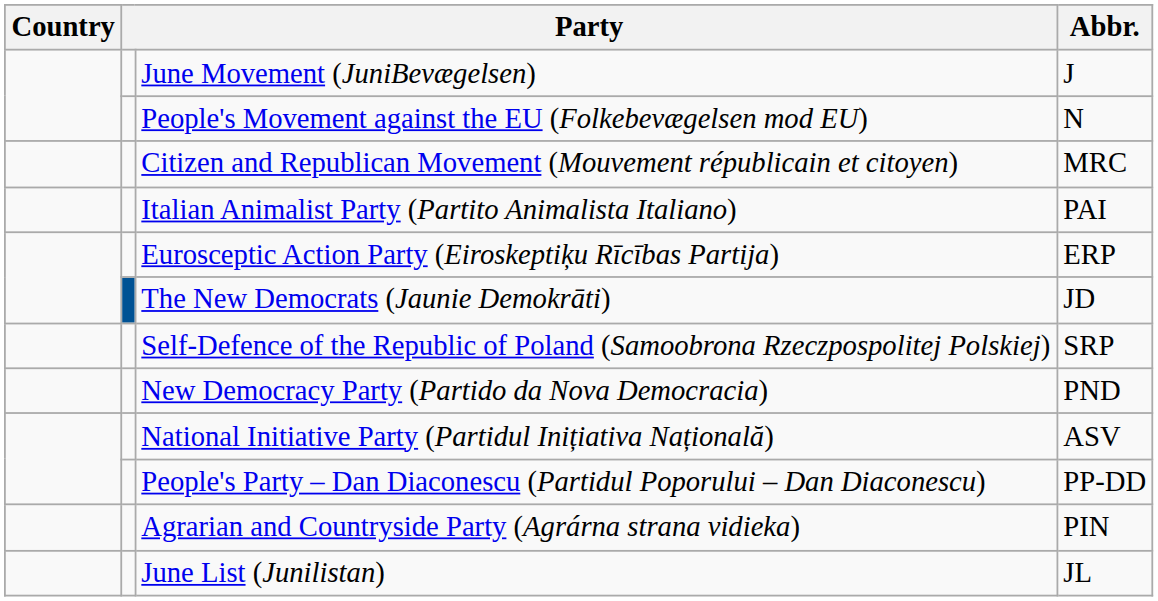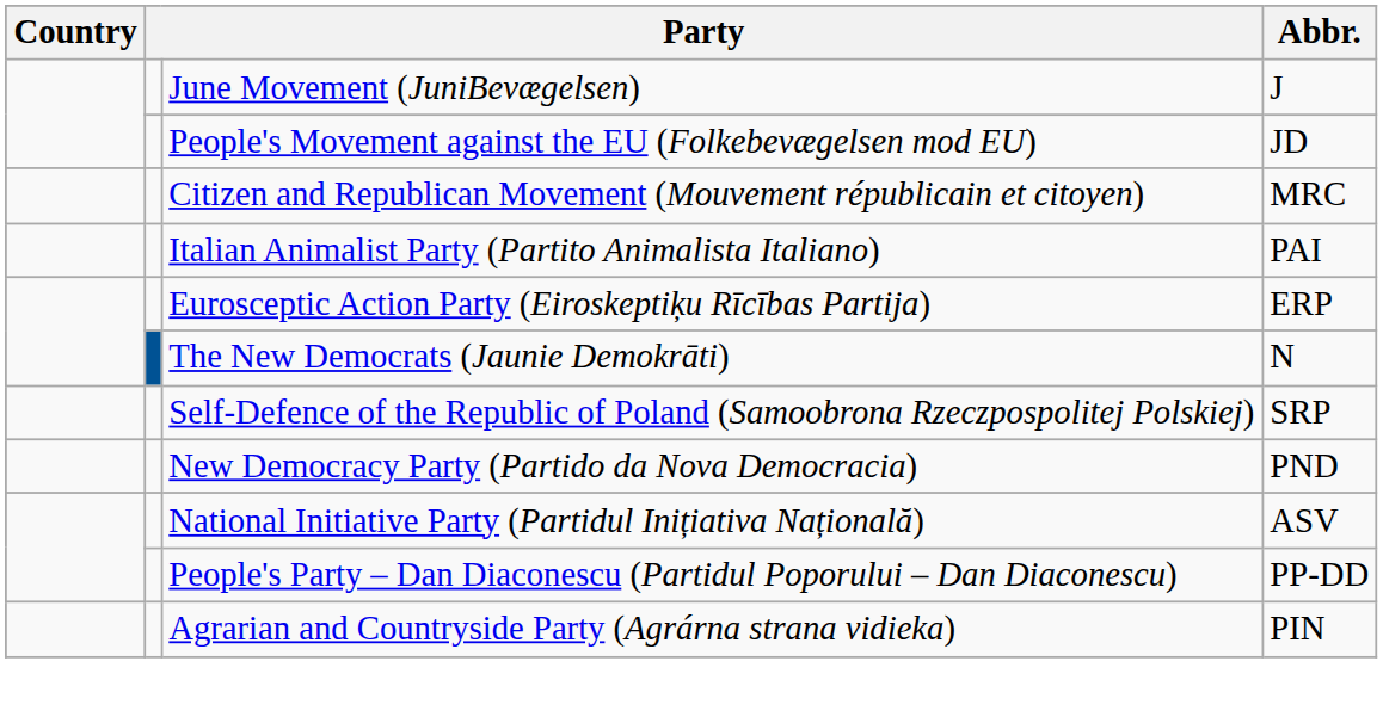People's Movement against the EU (Folkebevægelsen mod EU) | Abbr.: N -> JD
The New Democrats (Jaunie Demokrāti) | Abbr.: JD -> N
- row: June List (Junilistan) | JL
